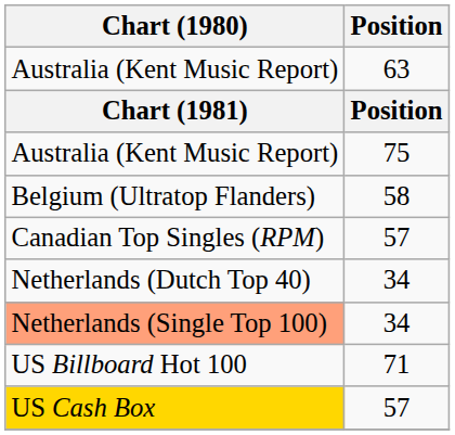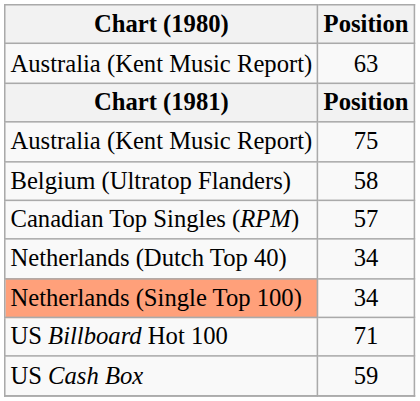row 10 | Chart (1980): gold background -> no background
row 10 | Position: 57 -> 59
